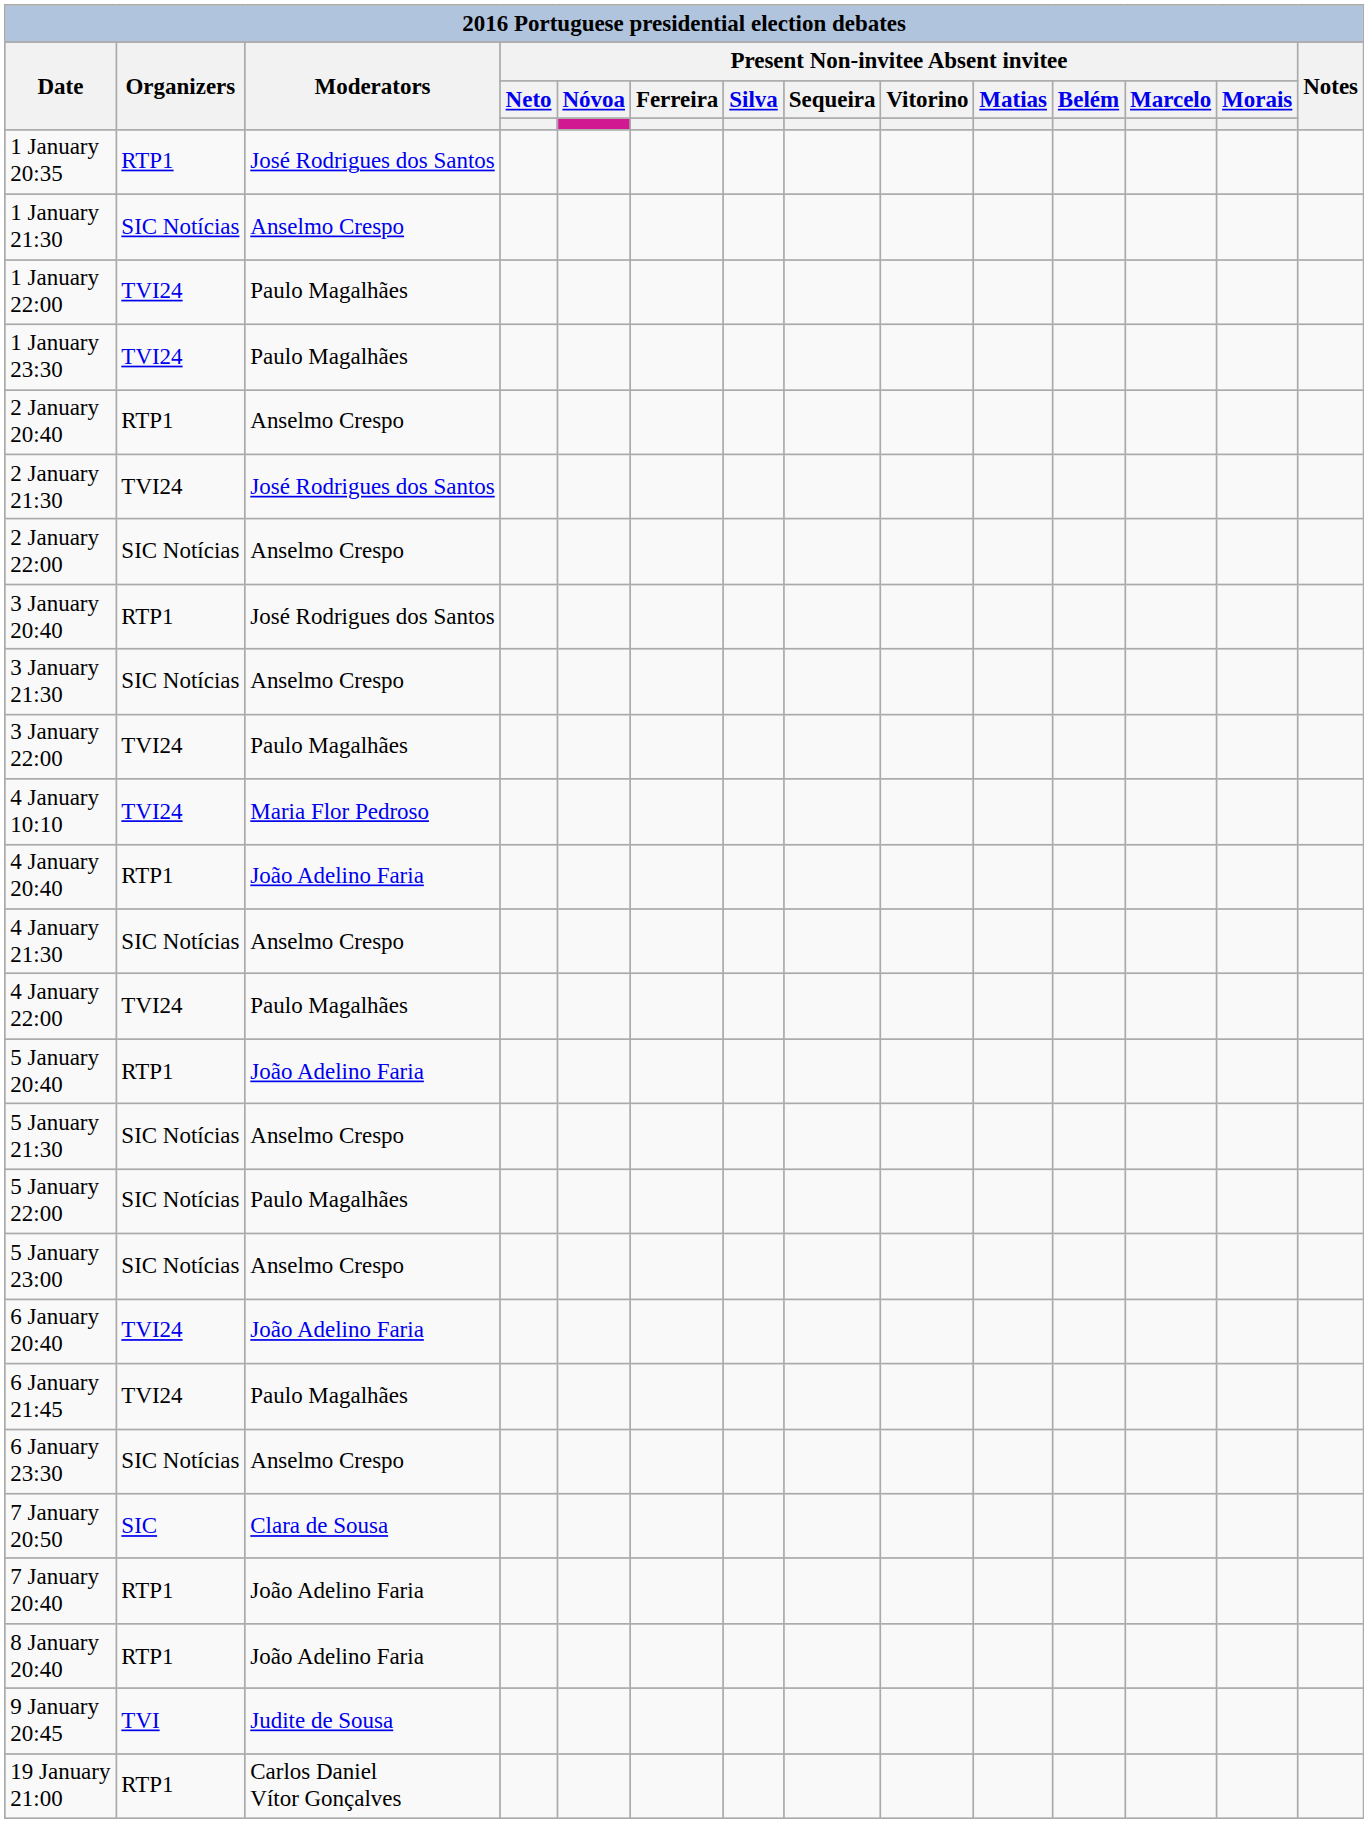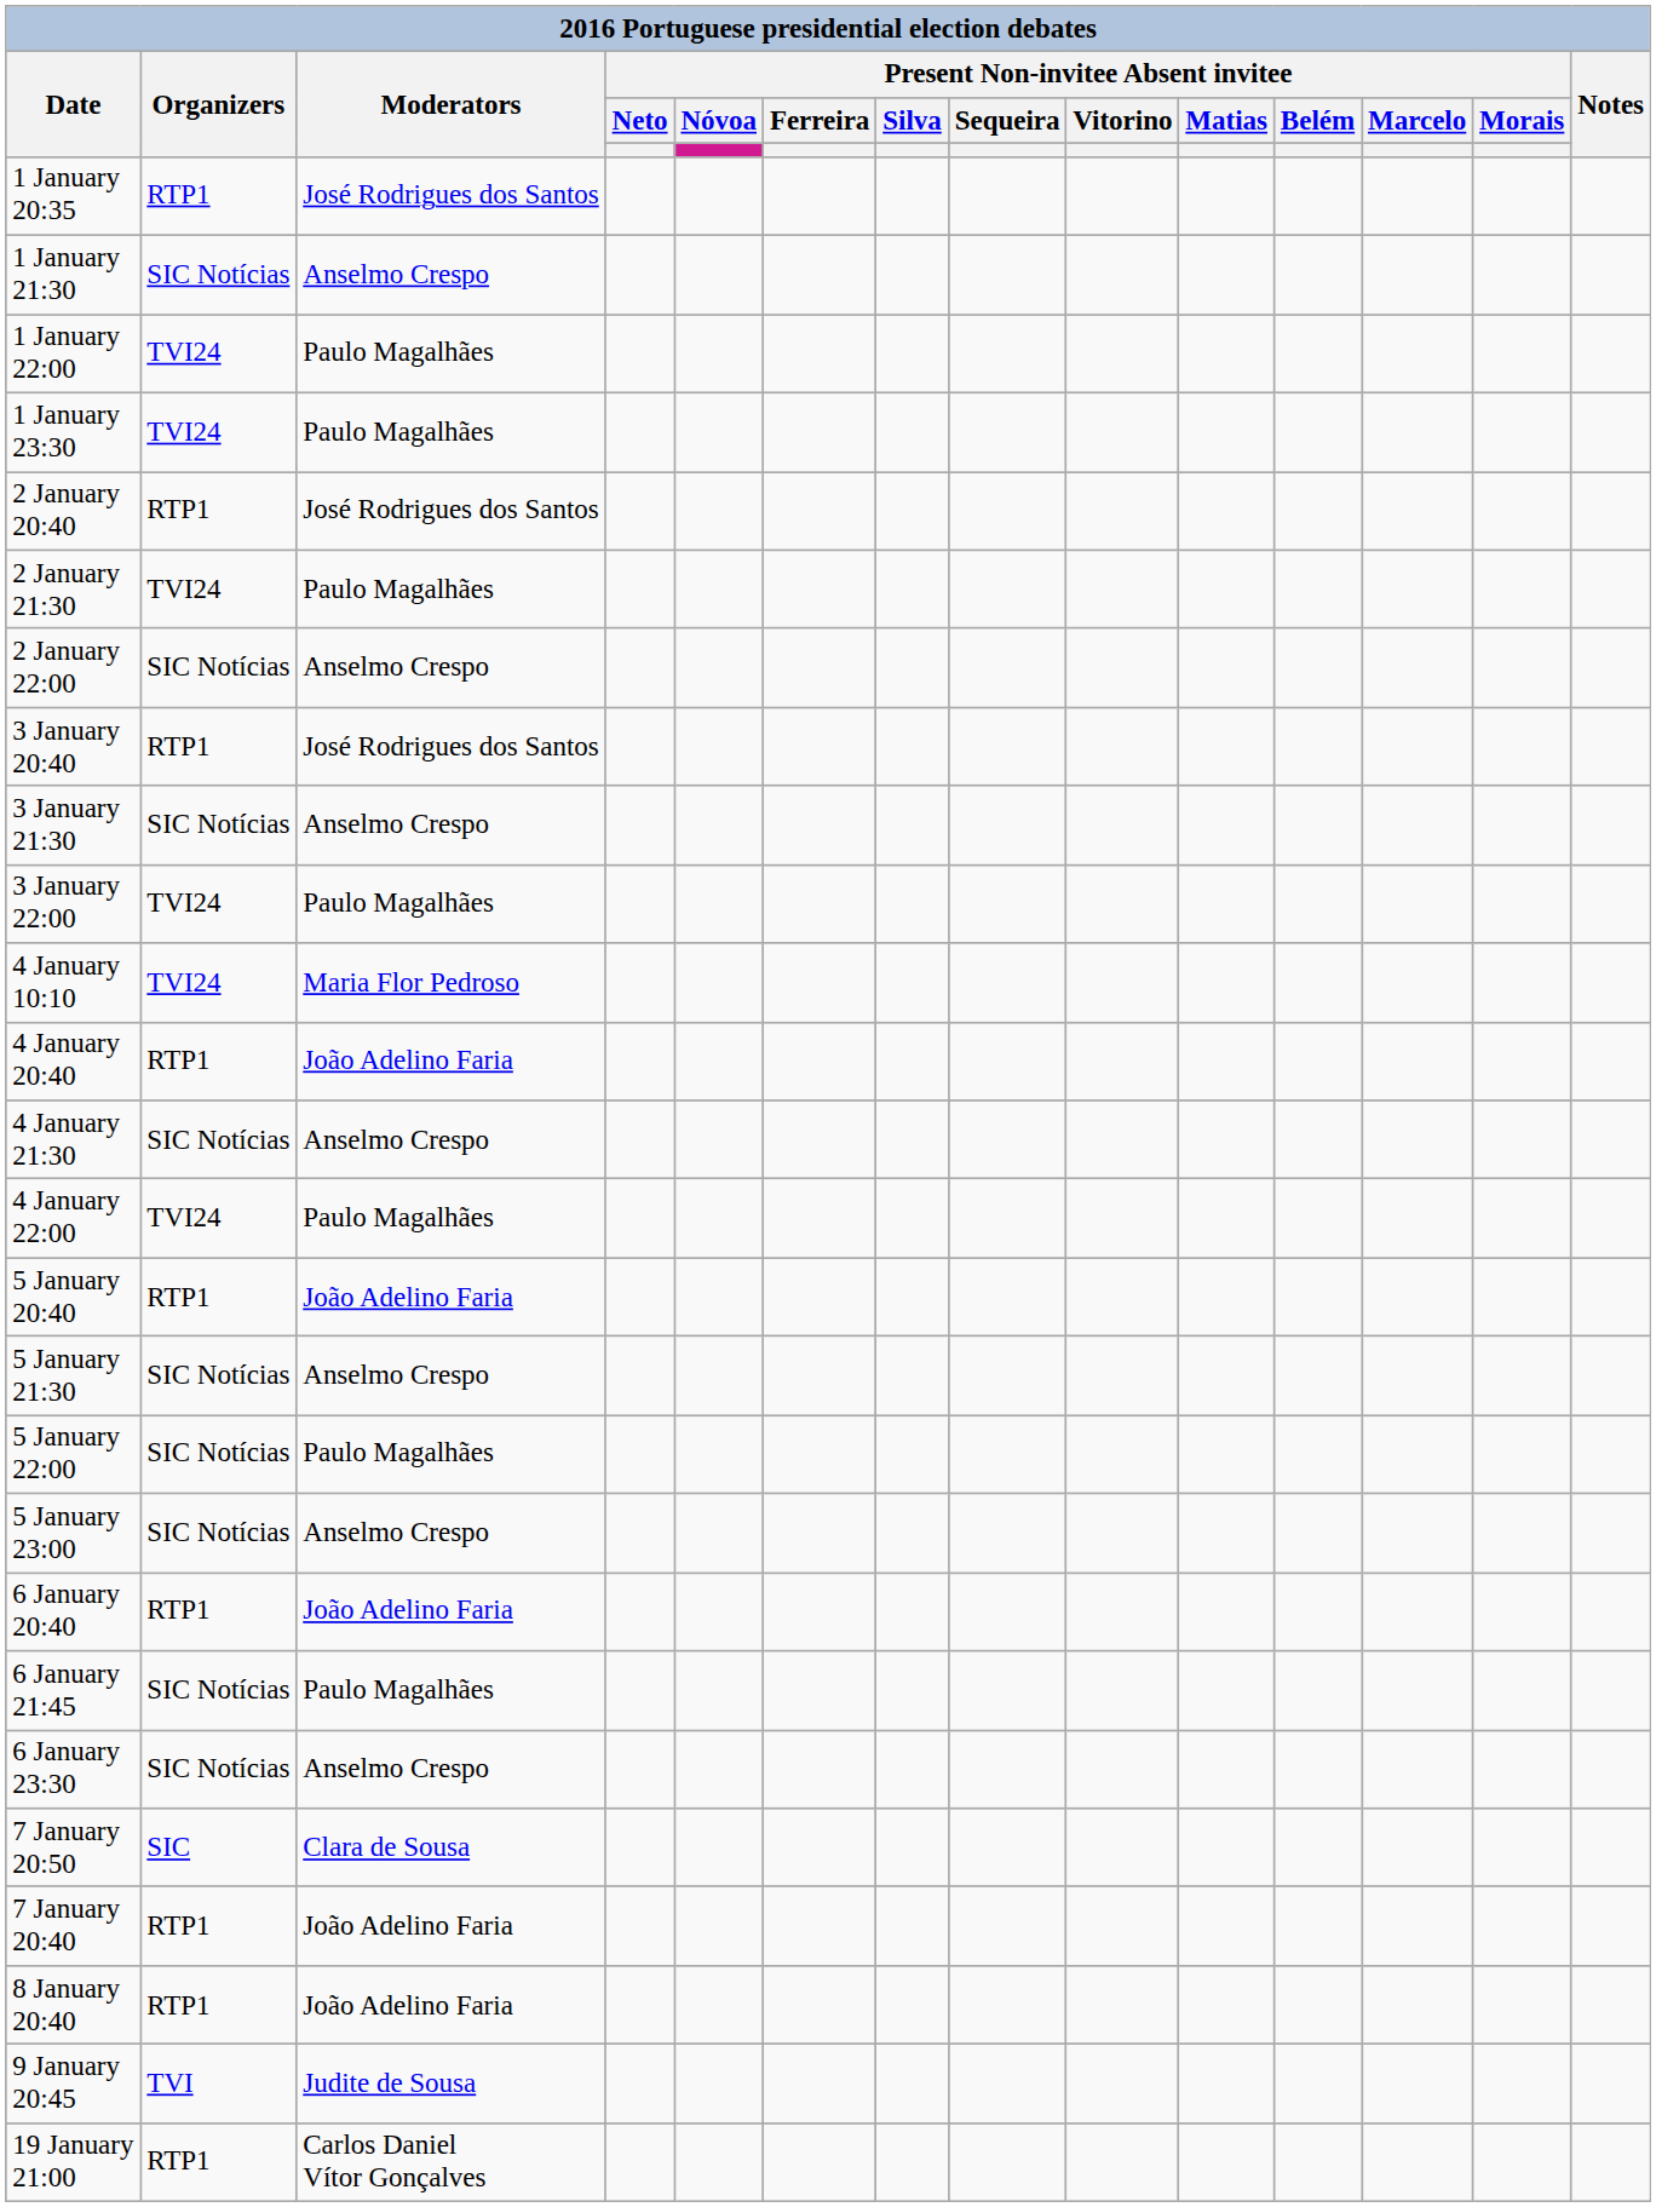2 January 20:40 | Moderators: Anselmo Crespo -> José Rodrigues dos Santos
2 January 21:30 | Moderators: José Rodrigues dos Santos -> Paulo Magalhães
6 January 20:40 | Organizers: TVI24 -> RTP1
6 January 21:45 | Organizers: TVI24 -> SIC Notícias
